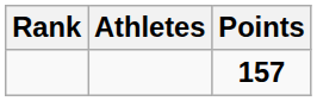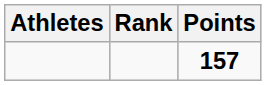columns swapped: Rank <-> Athletes
